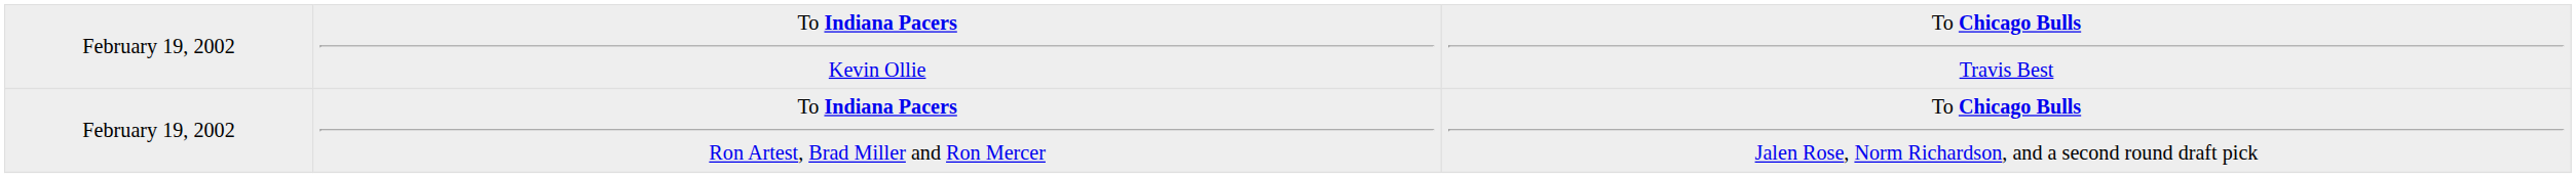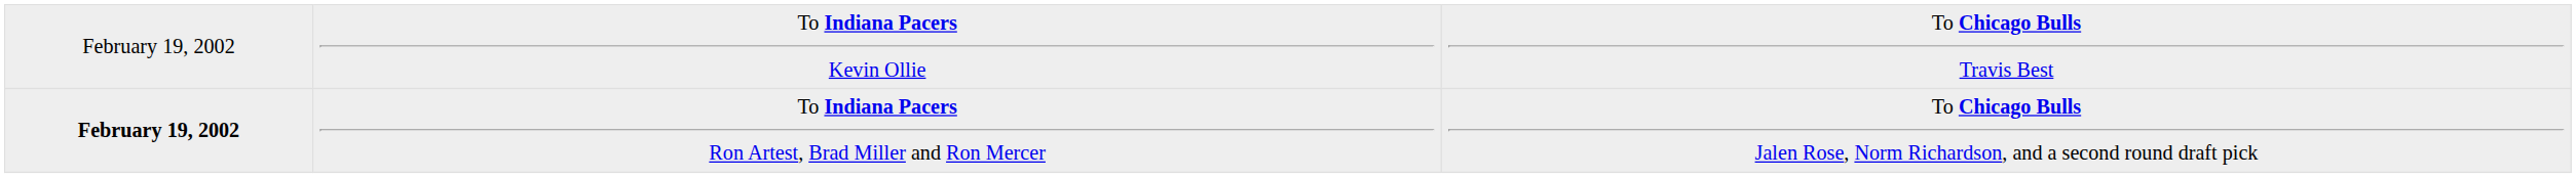row 2 | column 1: normal -> bold
